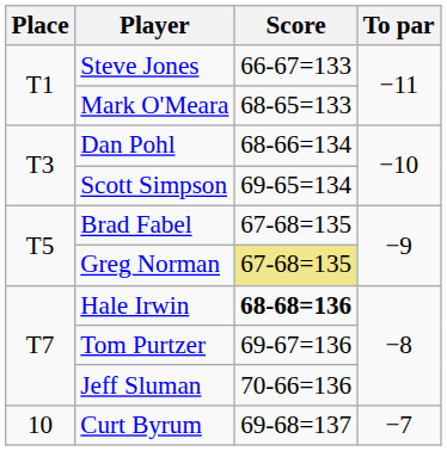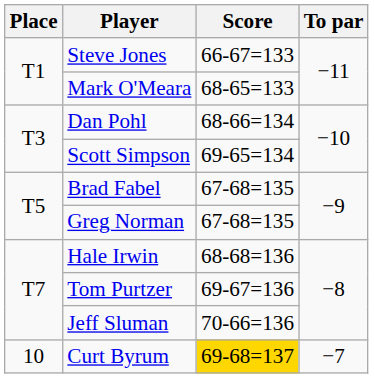Greg Norman | Score: khaki background -> no background
Hale Irwin | Score: bold -> normal
Curt Byrum | Score: no background -> gold background
